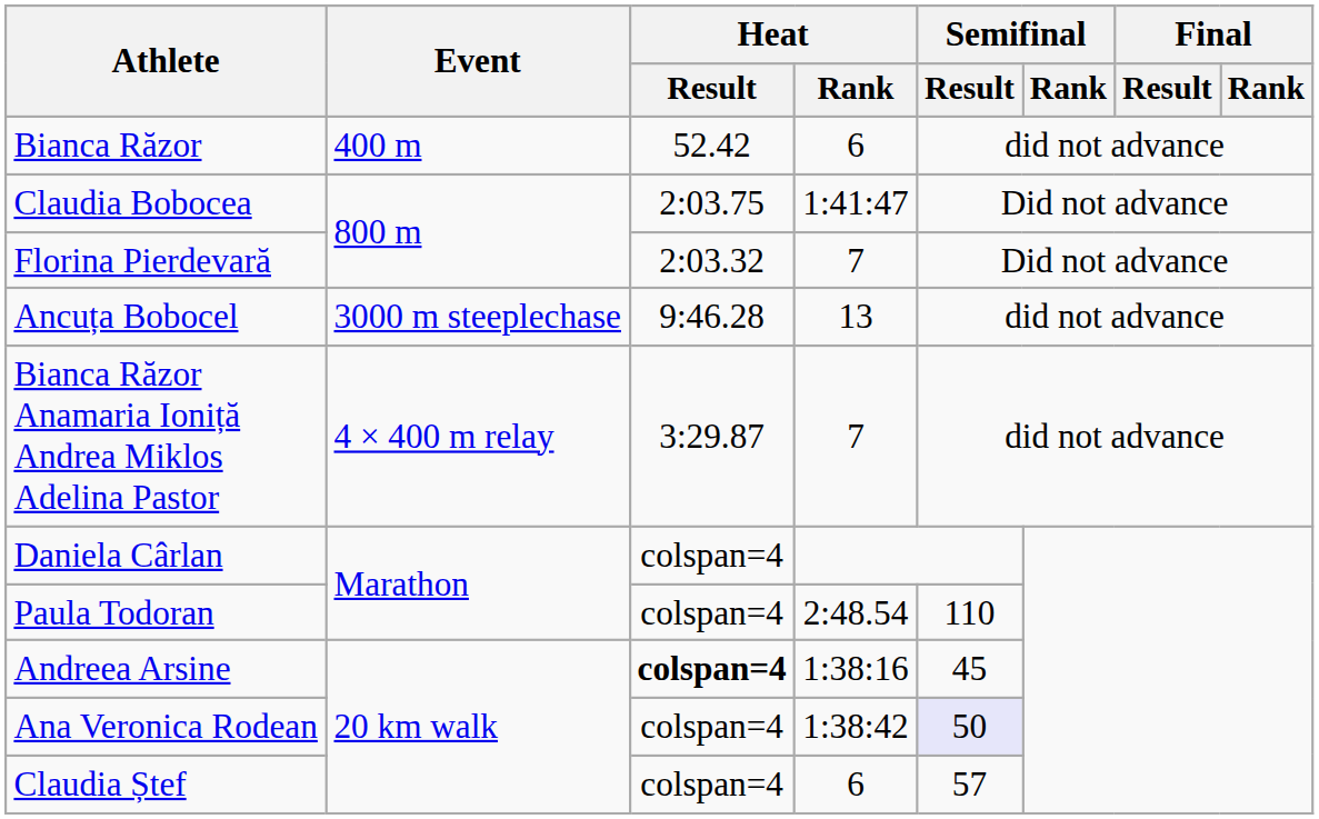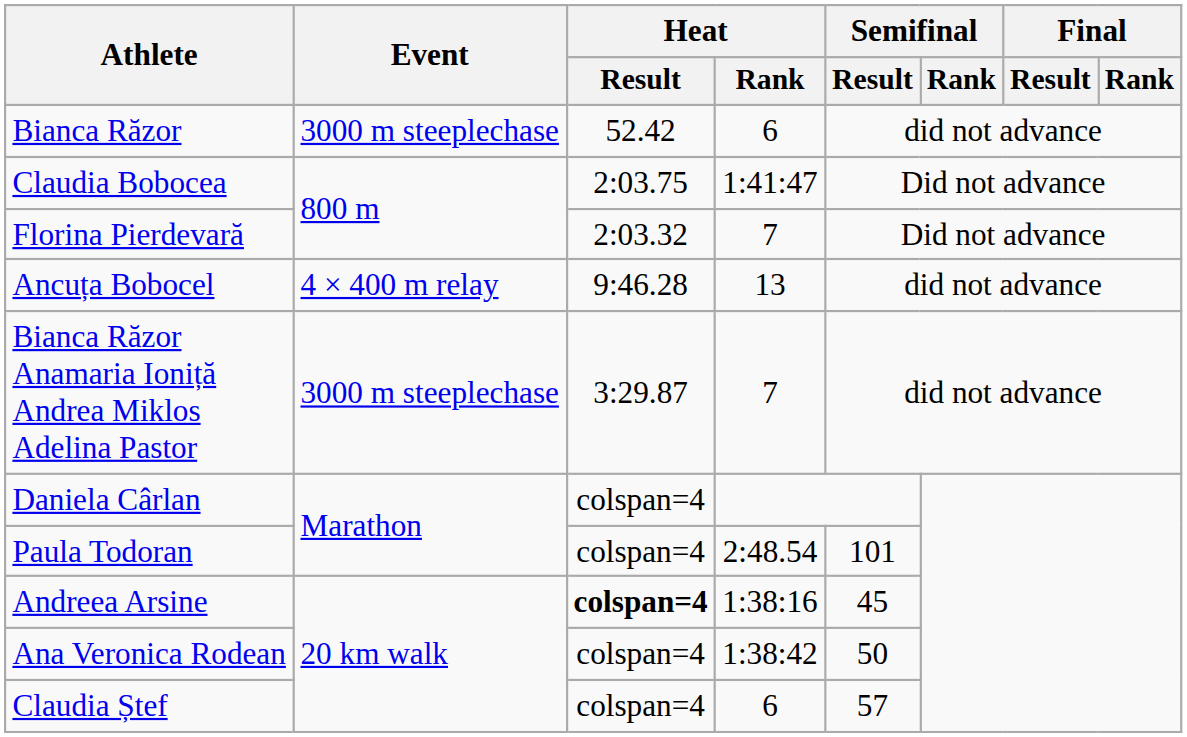Bianca Răzor | Event: 400 m -> 3000 m steeplechase
Ancuța Bobocel | Event: 3000 m steeplechase -> 4 × 400 m relay
Bianca Răzor Anamaria Ioniță Andrea Miklos Adelina Pastor | Event: 4 × 400 m relay -> 3000 m steeplechase
Paula Todoran | Semifinal / Result: 110 -> 101
Ana Veronica Rodean | Semifinal / Result: lavender background -> no background
